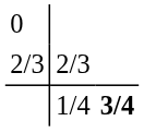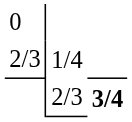row 2 | column 2: 2/3 -> 1/4
row 3 | column 2: 1/4 -> 2/3
